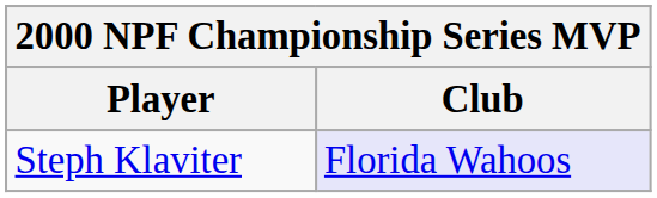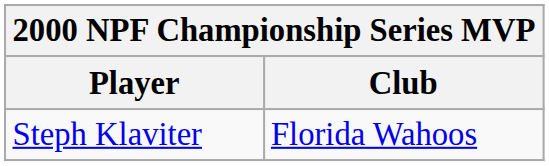Steph Klaviter | Club: lavender background -> no background
